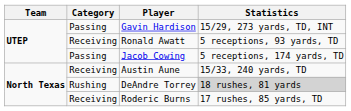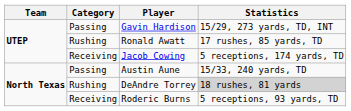Ronald Awatt | Category: Receiving -> Rushing
Ronald Awatt | Statistics: 5 receptions, 93 yards, TD -> 17 rushes, 85 yards, TD
Jacob Cowing | Category: Passing -> Receiving
Austin Aune | Category: Receiving -> Passing
Roderic Burns | Statistics: 17 rushes, 85 yards, TD -> 5 receptions, 93 yards, TD
